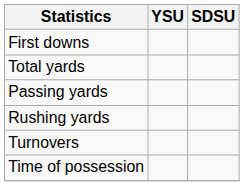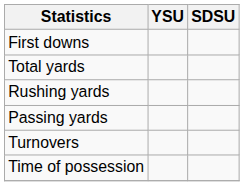rows swapped: Rushing yards <-> Passing yards
